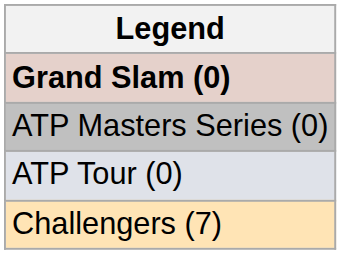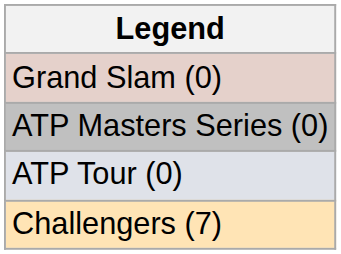row 2 | column 1: bold -> normal
